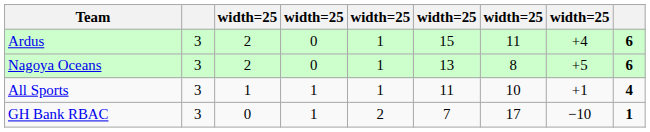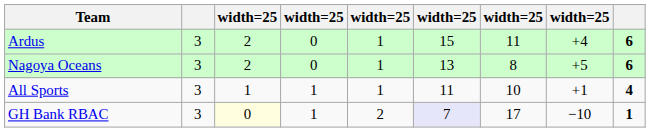GH Bank RBAC | column 3: no background -> lightyellow background
GH Bank RBAC | column 6: no background -> lavender background
